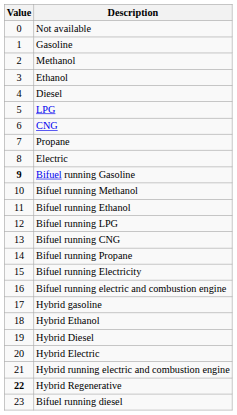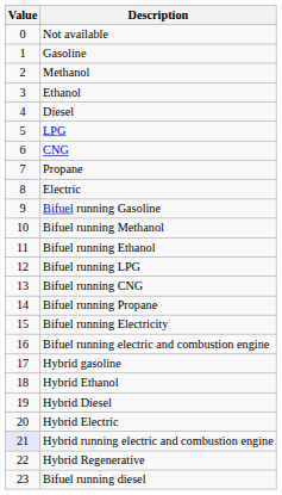Bifuel running Gasoline | Value: bold -> normal
Hybrid running electric and combustion engine | Value: no background -> lavender background
Hybrid Regenerative | Value: bold -> normal
